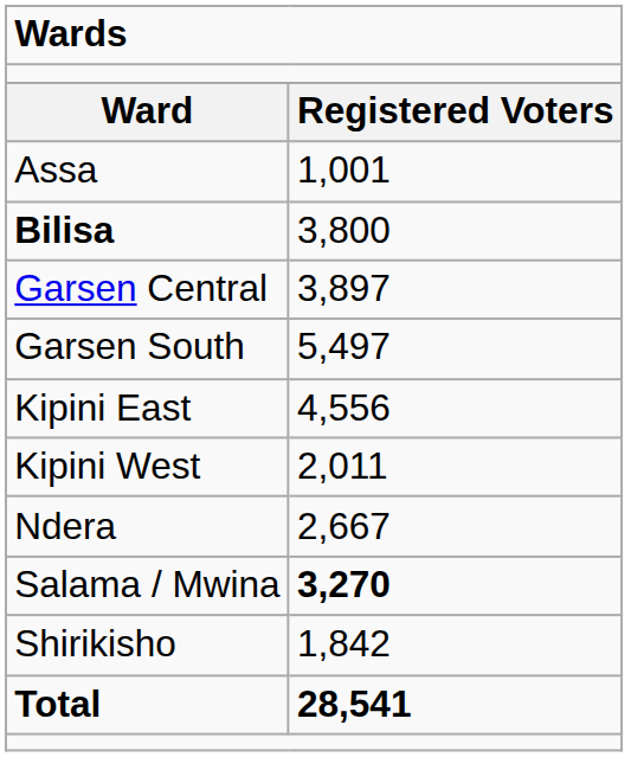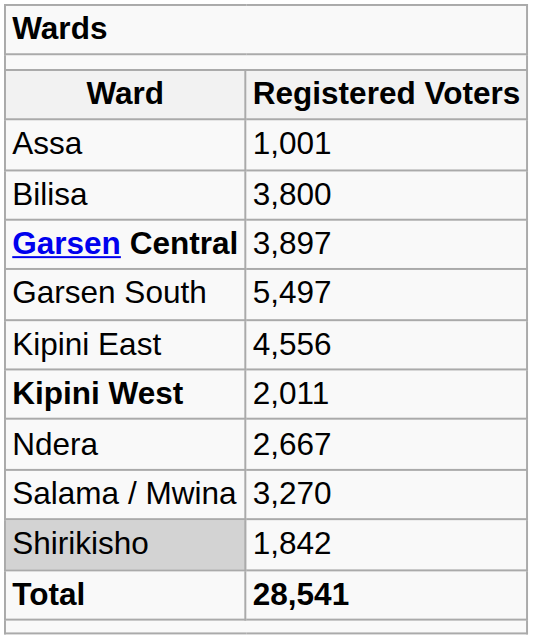row 5 | column 1: bold -> normal
row 6 | column 1: normal -> bold
row 9 | column 1: normal -> bold
row 11 | column 2: bold -> normal
row 12 | column 1: no background -> lightgrey background
